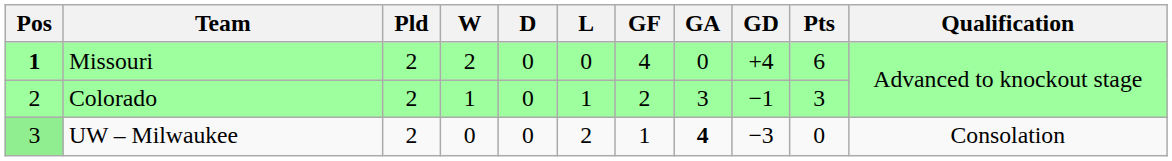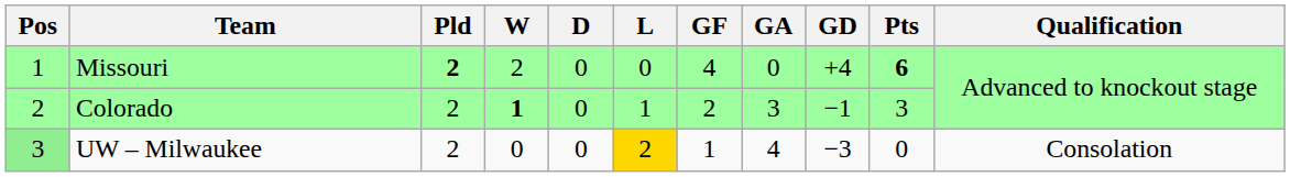Missouri | Pos: bold -> normal
Missouri | Pld: normal -> bold
Missouri | Pts: normal -> bold
Colorado | W: normal -> bold
UW – Milwaukee | L: no background -> gold background
UW – Milwaukee | GA: bold -> normal
